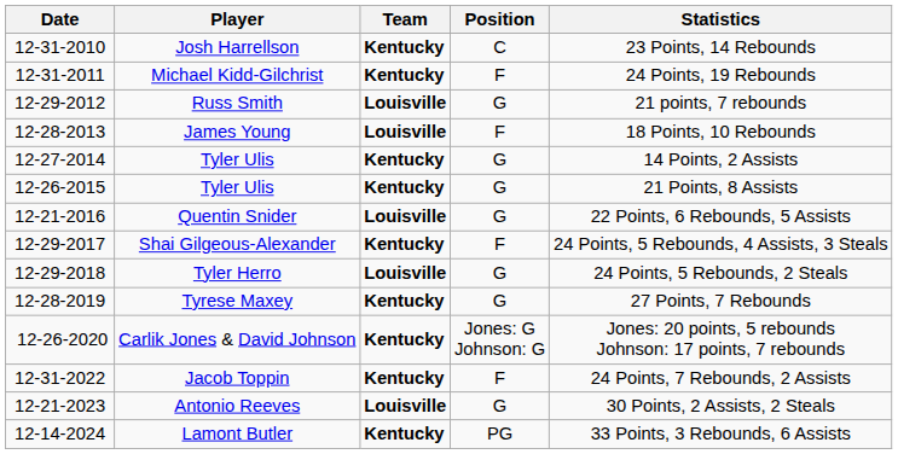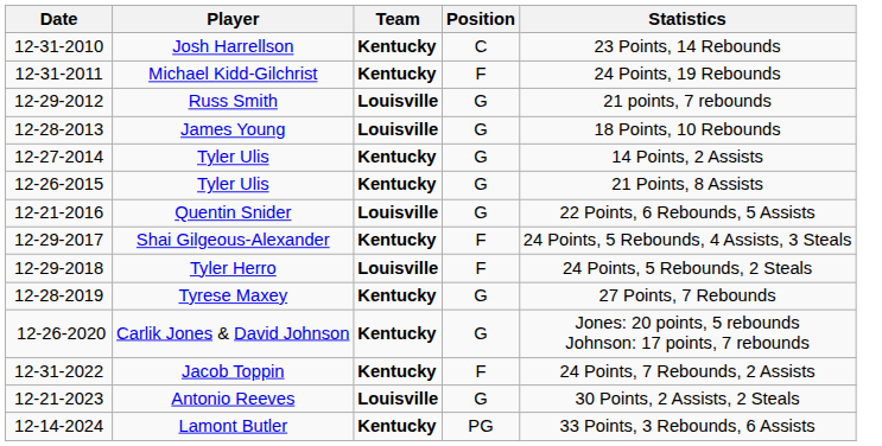James Young | Position: F -> G
Tyler Herro | Position: G -> F
Carlik Jones & David Johnson | Position: Jones: G Johnson: G -> G
